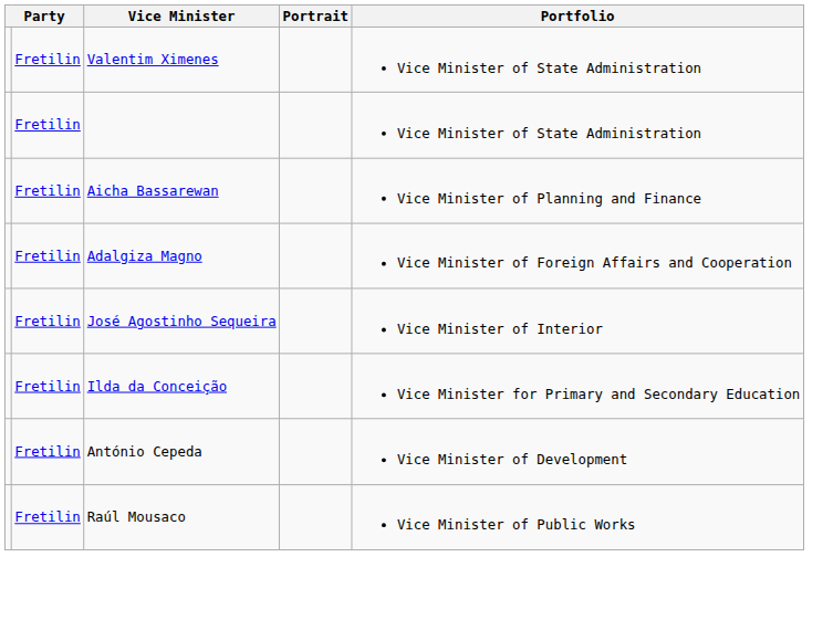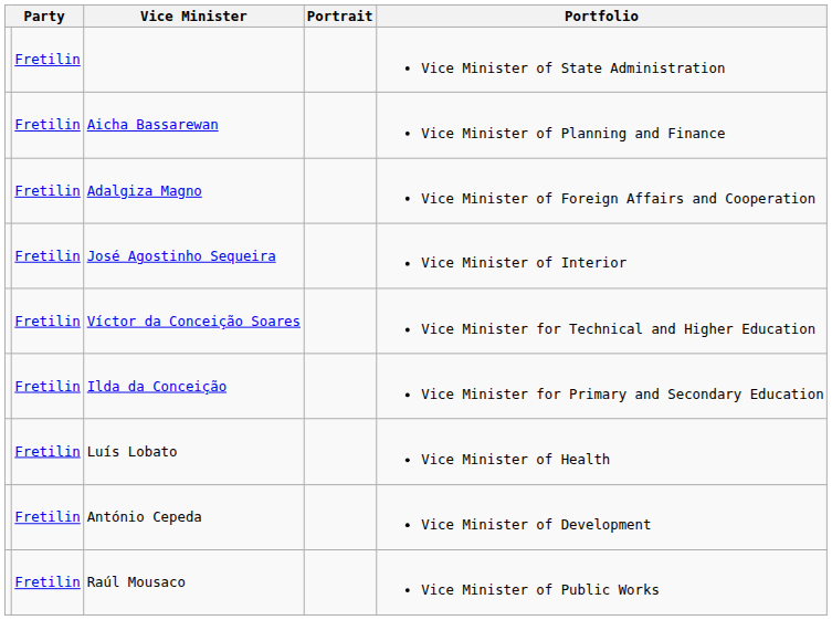- row: Fretilin | Valentim Ximenes | Vice Minister of State Administration
+ row: Fretilin | Víctor da Conceição Soares | Vice Minister for Technical and Higher Education
+ row: Fretilin | Luís Lobato | Vice Minister of Health
